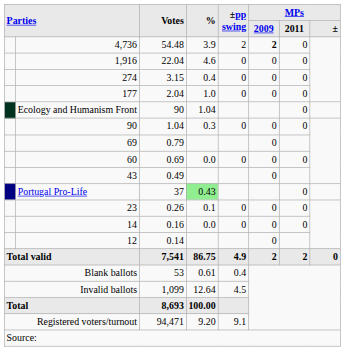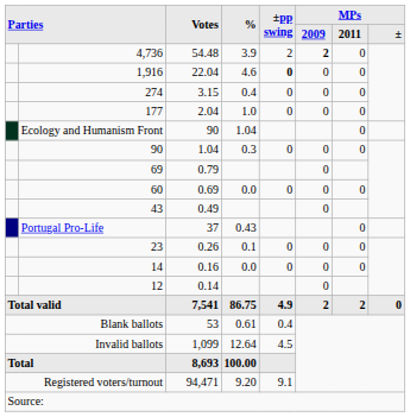1,916 | ±pp swing: normal -> bold
Portugal Pro-Life | %: lightgreen background -> no background
